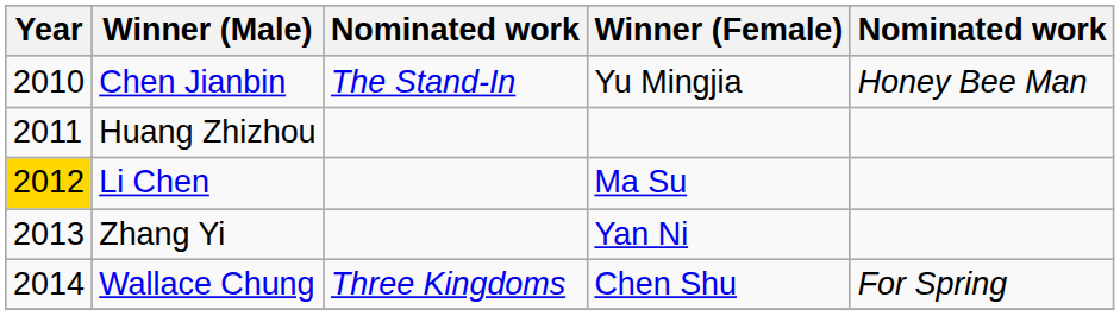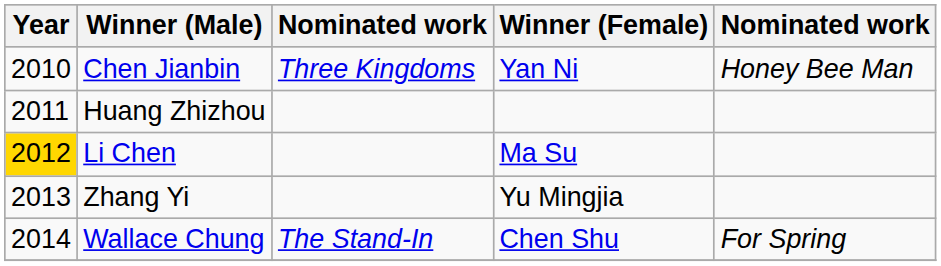Chen Jianbin | column 3: The Stand-In -> Three Kingdoms
Chen Jianbin | Winner (Female): Yu Mingjia -> Yan Ni
Zhang Yi | Winner (Female): Yan Ni -> Yu Mingjia
Wallace Chung | column 3: Three Kingdoms -> The Stand-In
